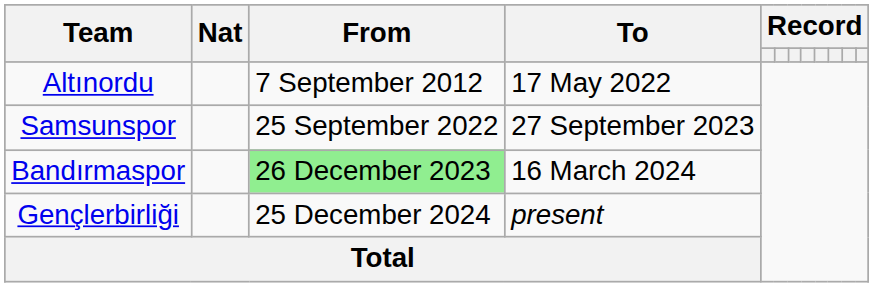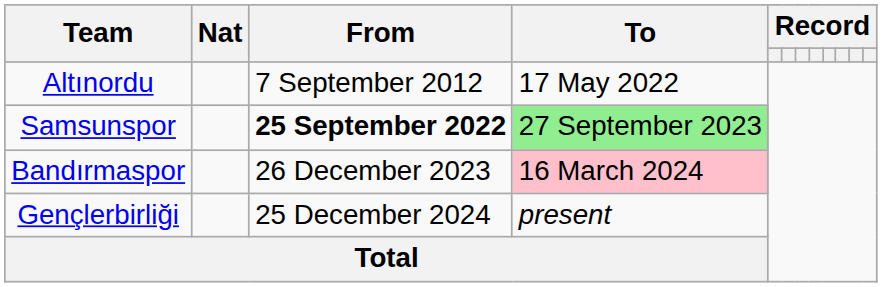Samsunspor | From: normal -> bold
Samsunspor | To: no background -> lightgreen background
Bandırmaspor | From: lightgreen background -> no background
Bandırmaspor | To: no background -> pink background
